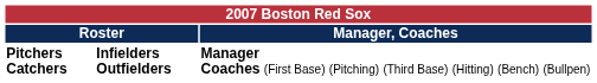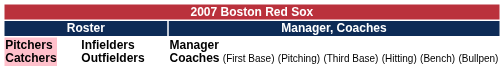Pitchers Catchers | column 1: no background -> pink background
